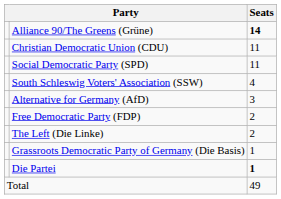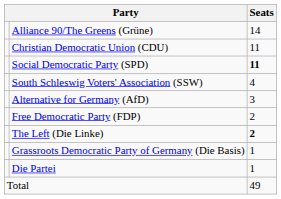Alliance 90/The Greens (Grüne) | Seats: bold -> normal
Social Democratic Party (SPD) | Seats: normal -> bold
The Left (Die Linke) | Seats: normal -> bold
Die Partei | Seats: bold -> normal
